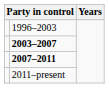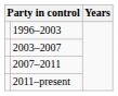2003–2007 | column 2: bold -> normal
2007–2011 | column 2: bold -> normal
